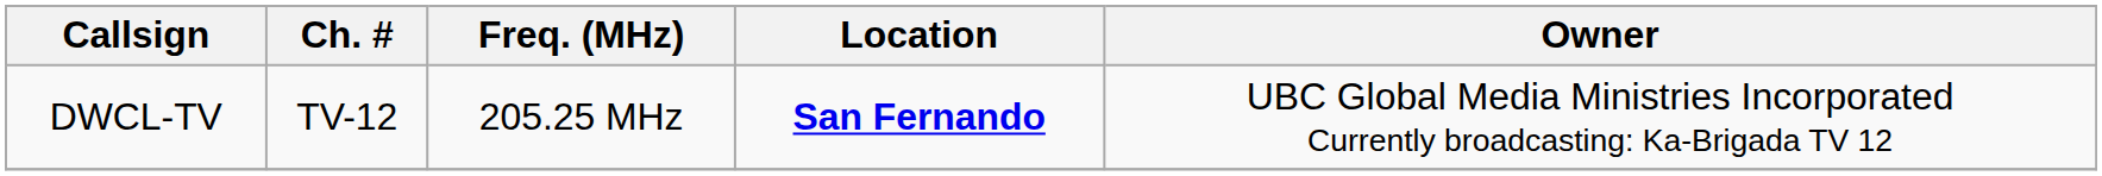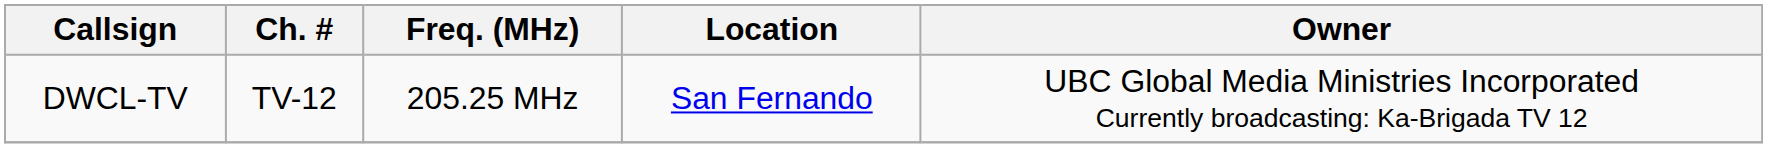DWCL-TV | Location: bold -> normal
